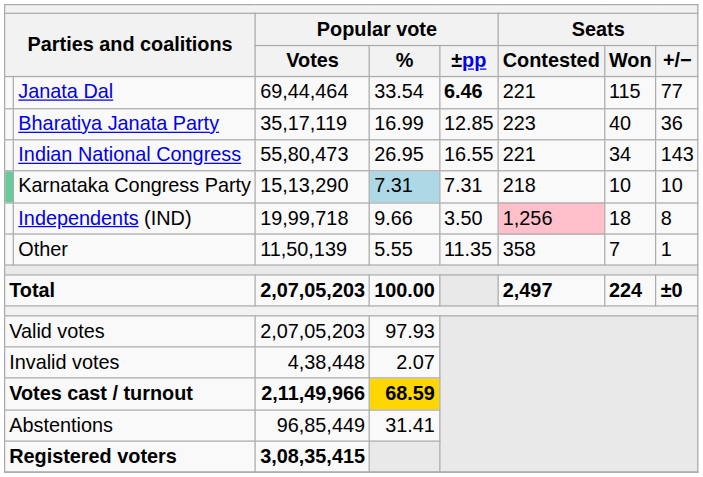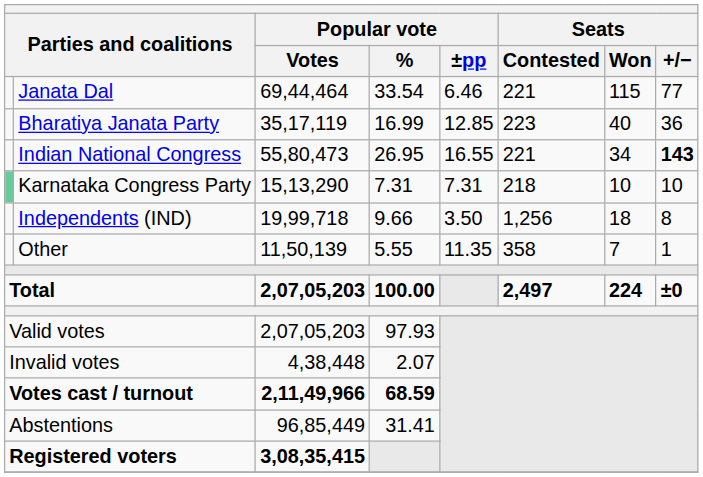Janata Dal | Popular vote / ±pp: bold -> normal
Indian National Congress | Seats / +/−: normal -> bold
Karnataka Congress Party | Popular vote / %: lightblue background -> no background
Independents (IND) | Seats / Contested: pink background -> no background
Votes cast / turnout | Popular vote / %: gold background -> no background
